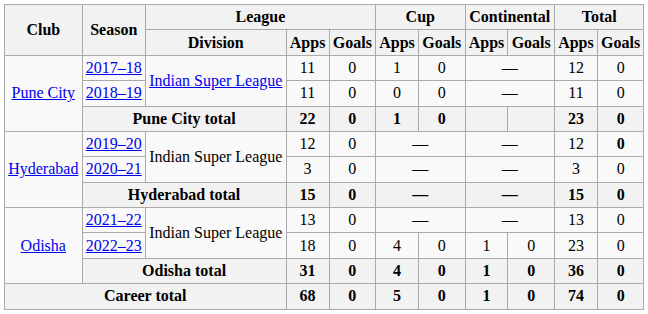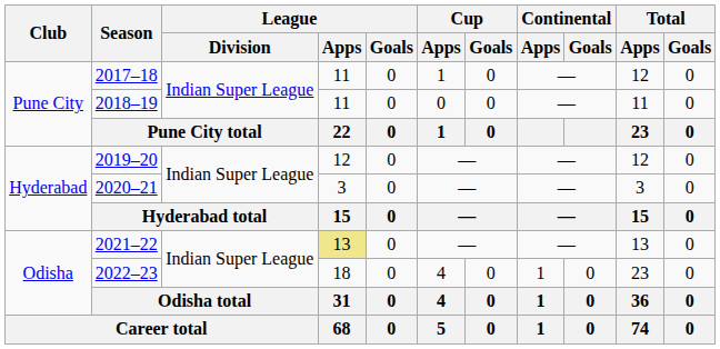2019–20 | Total / Goals: bold -> normal
2021–22 | League / Apps: no background -> khaki background
